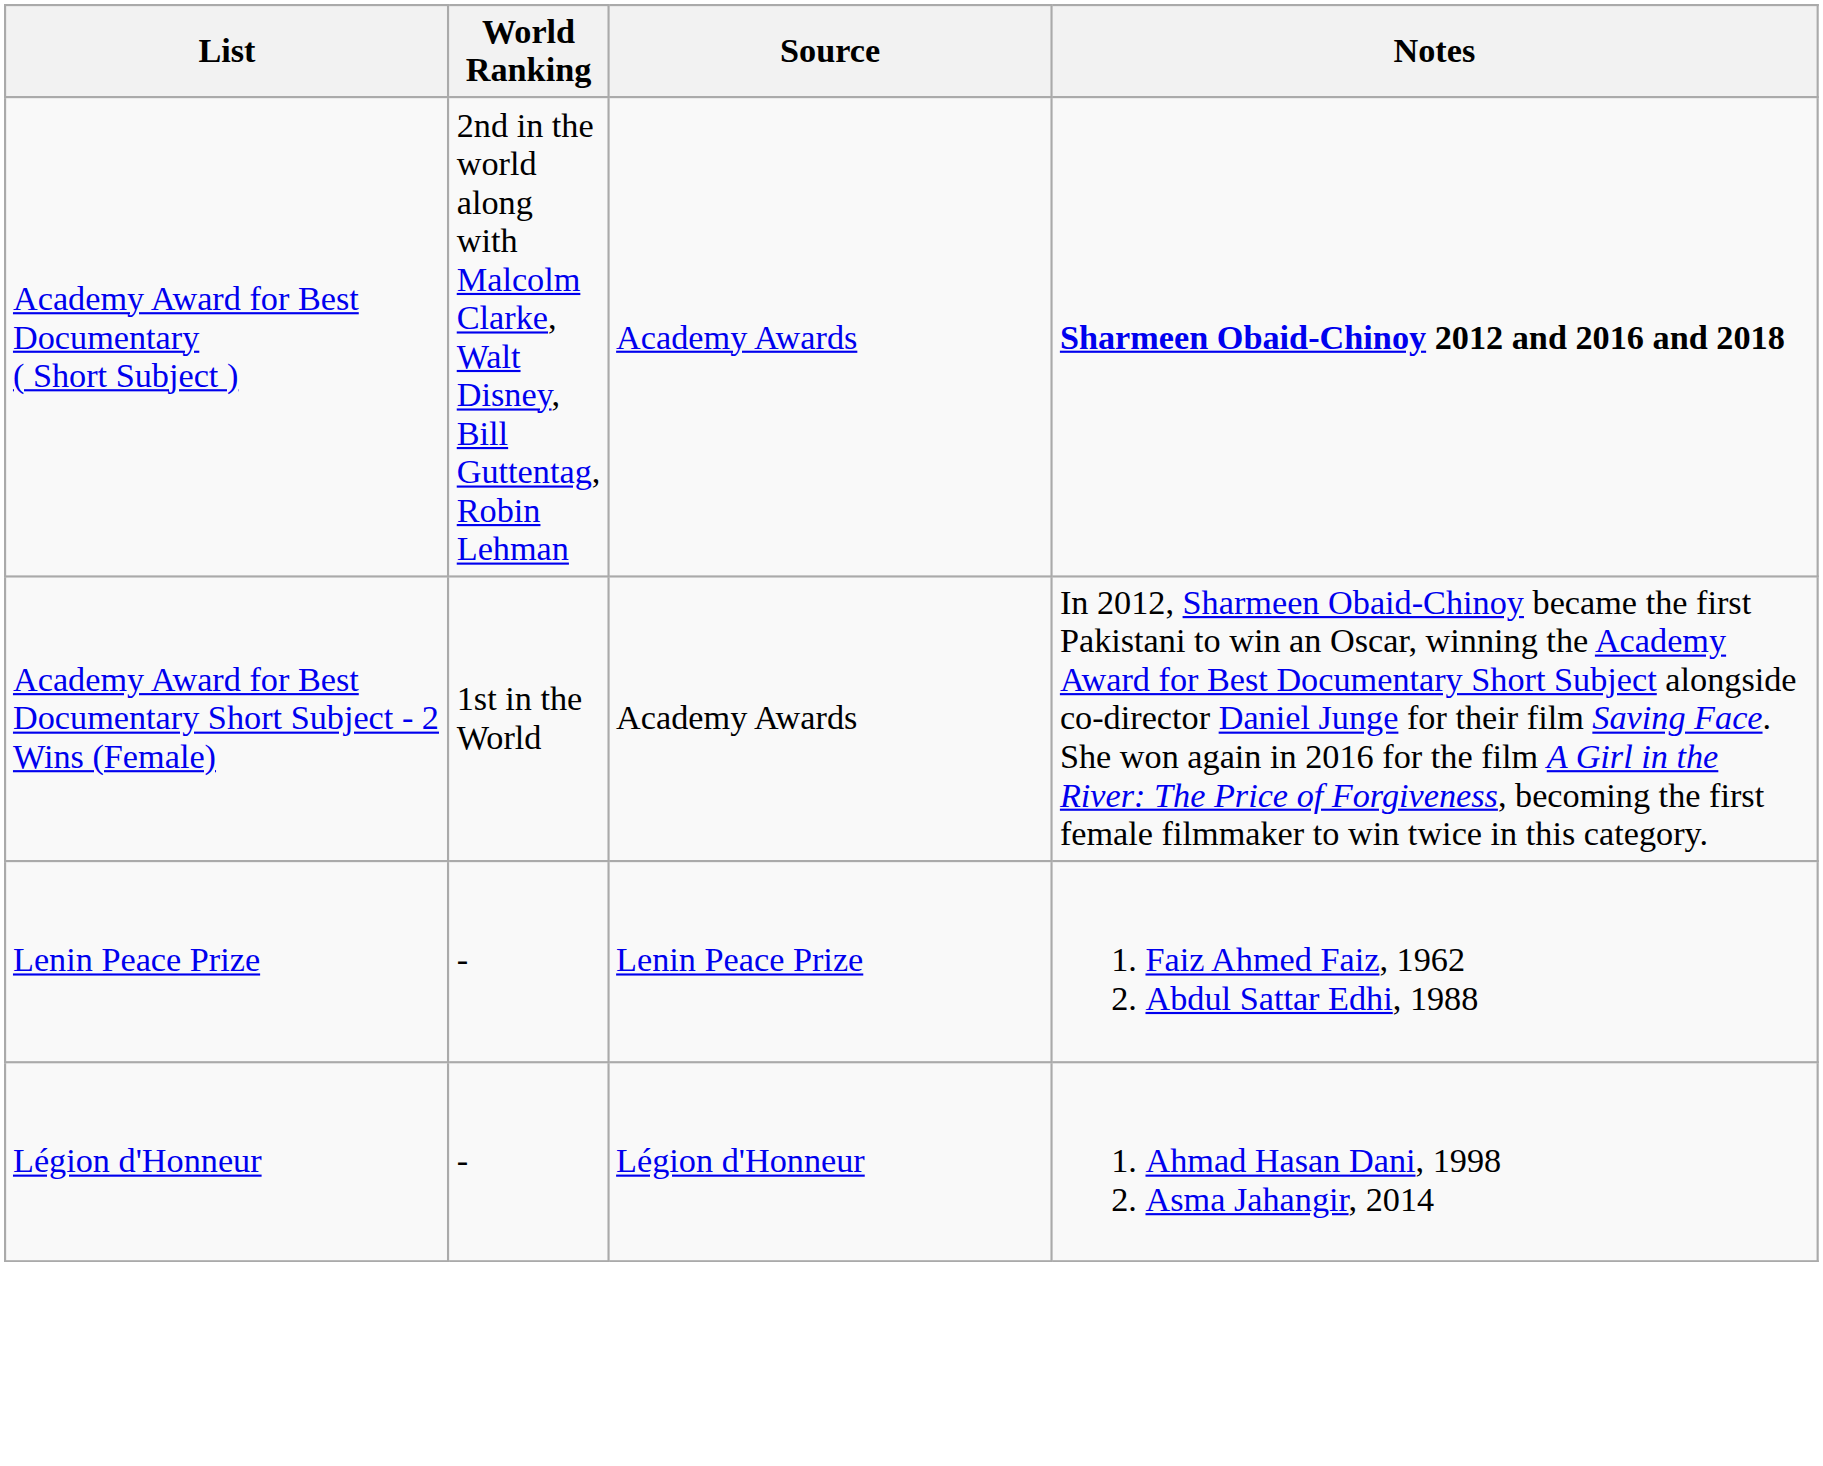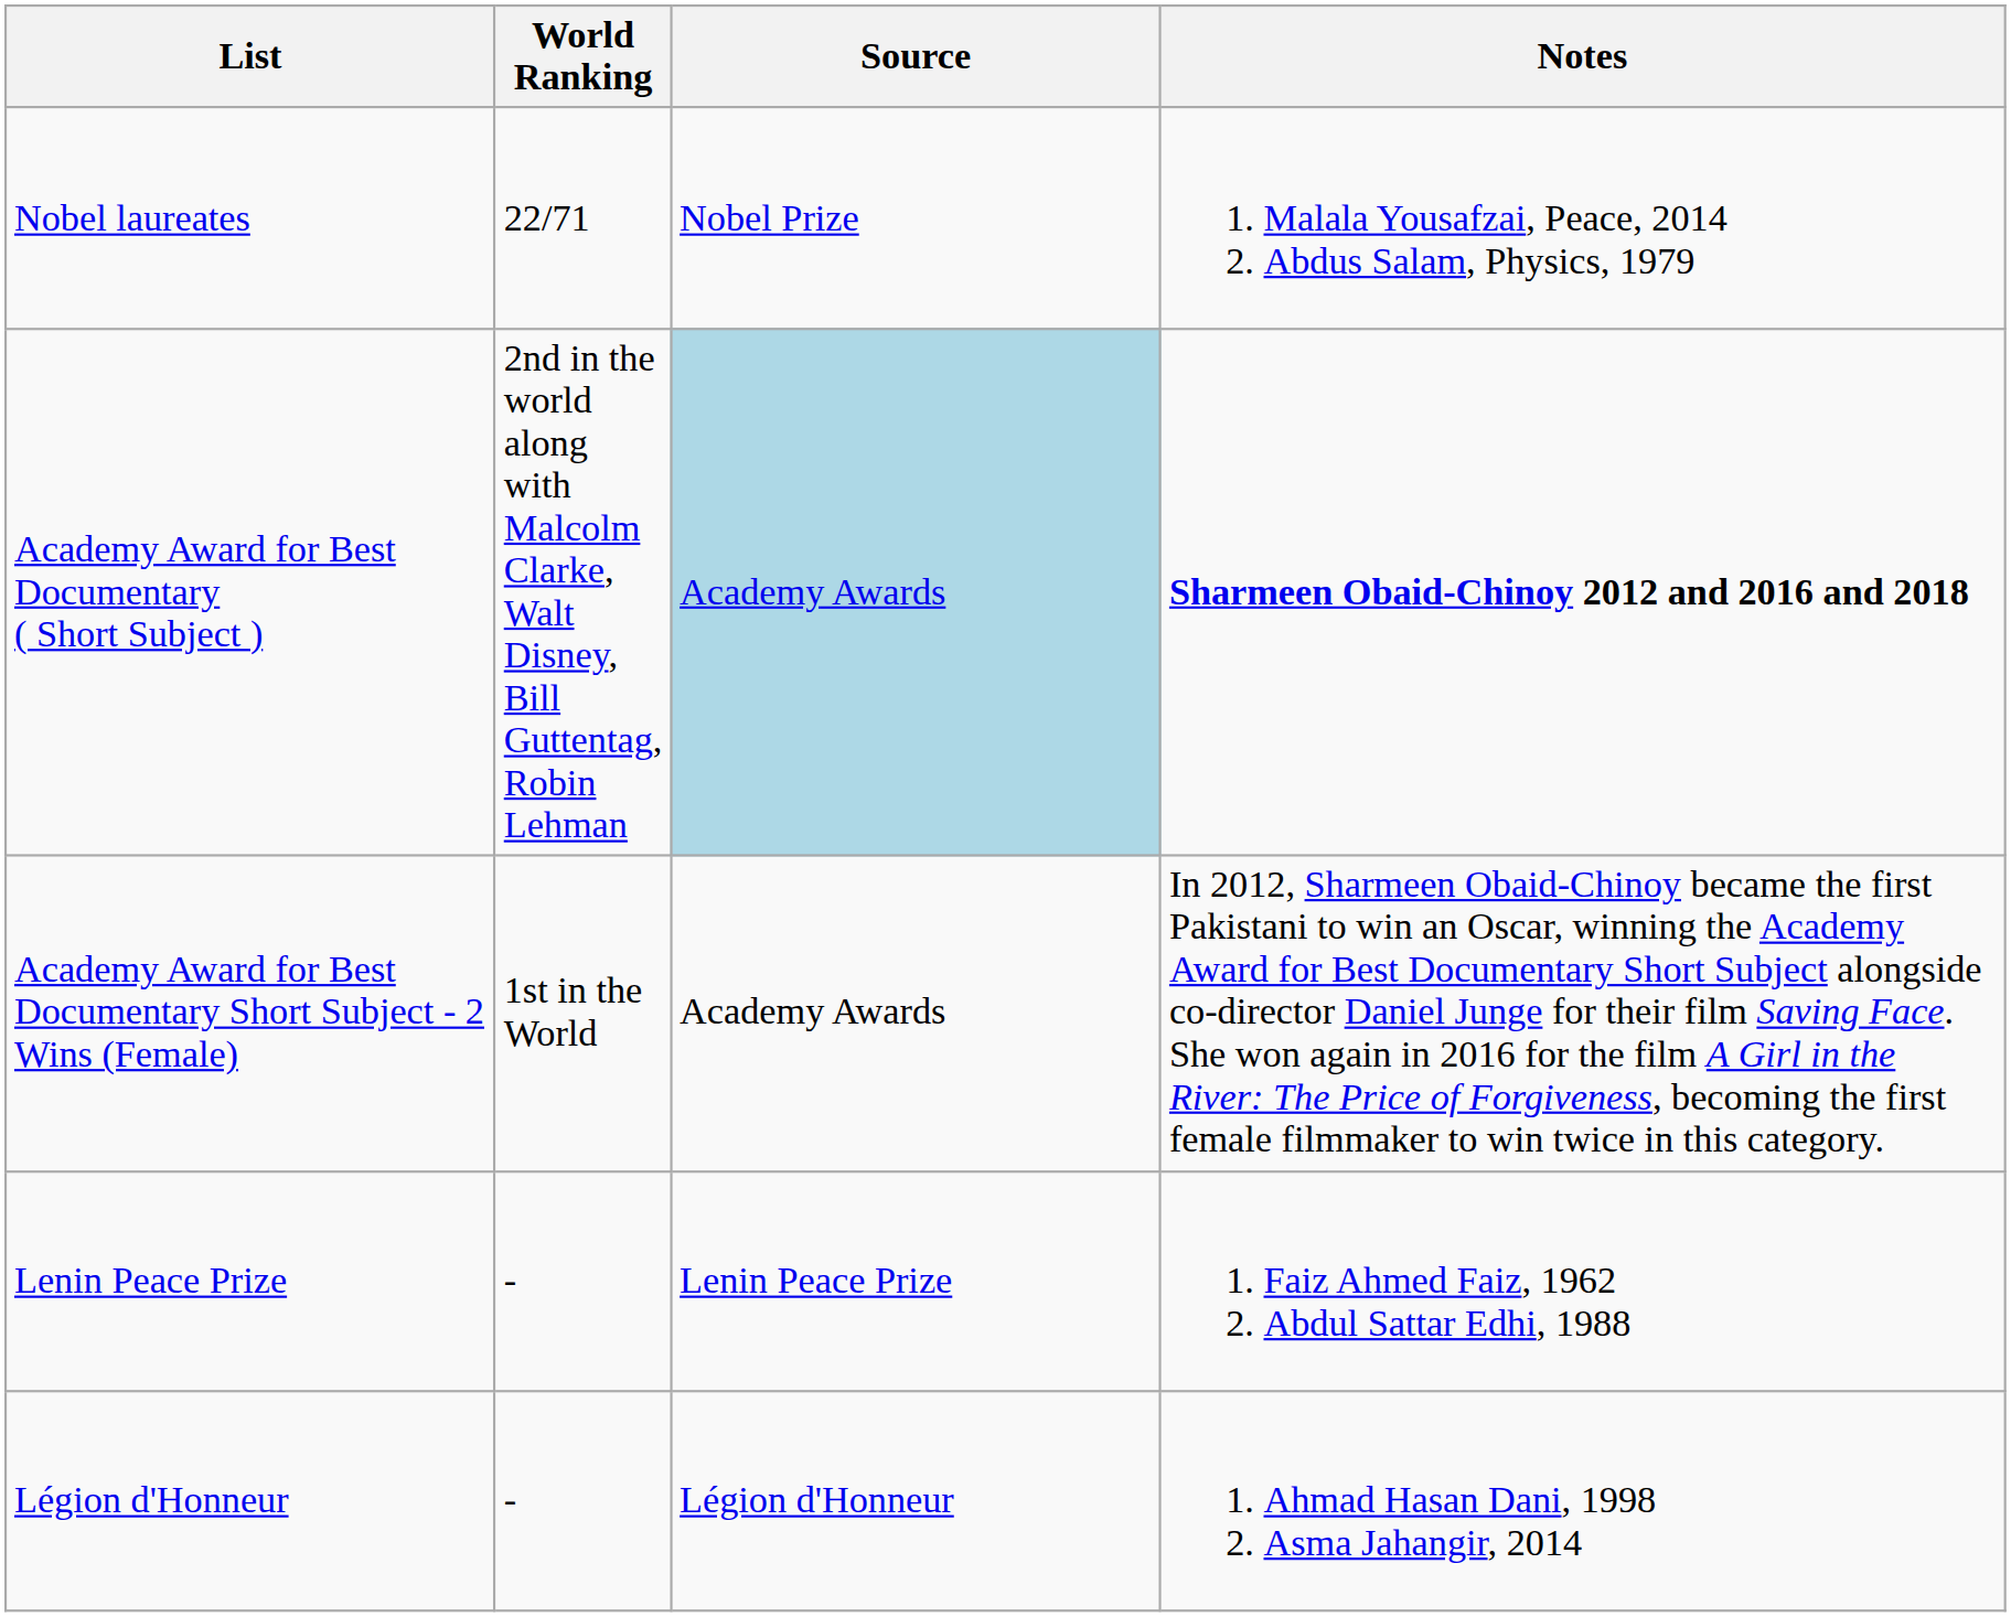+ row: Nobel laureates | 22/71 | Nobel Prize | Malala Yousafzai, Peace, 2014 Abdus Salam, Physics, 1979
Academy Award for Best Documentary ( Short Subject ) | Source: no background -> lightblue background
